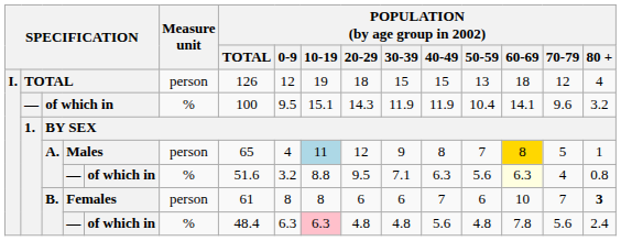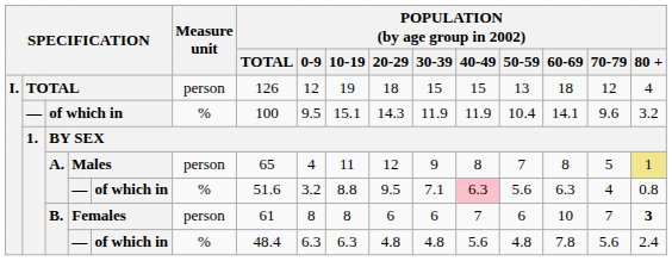Males | POPULATION (by age group in 2002) / 10-19: lightblue background -> no background
Males | POPULATION (by age group in 2002) / 60-69: gold background -> no background
Males | POPULATION (by age group in 2002) / 80 +: no background -> khaki background
A. / — | POPULATION (by age group in 2002) / 40-49: no background -> pink background
A. / — | POPULATION (by age group in 2002) / 60-69: lightyellow background -> no background
B. / — | POPULATION (by age group in 2002) / 10-19: pink background -> no background
